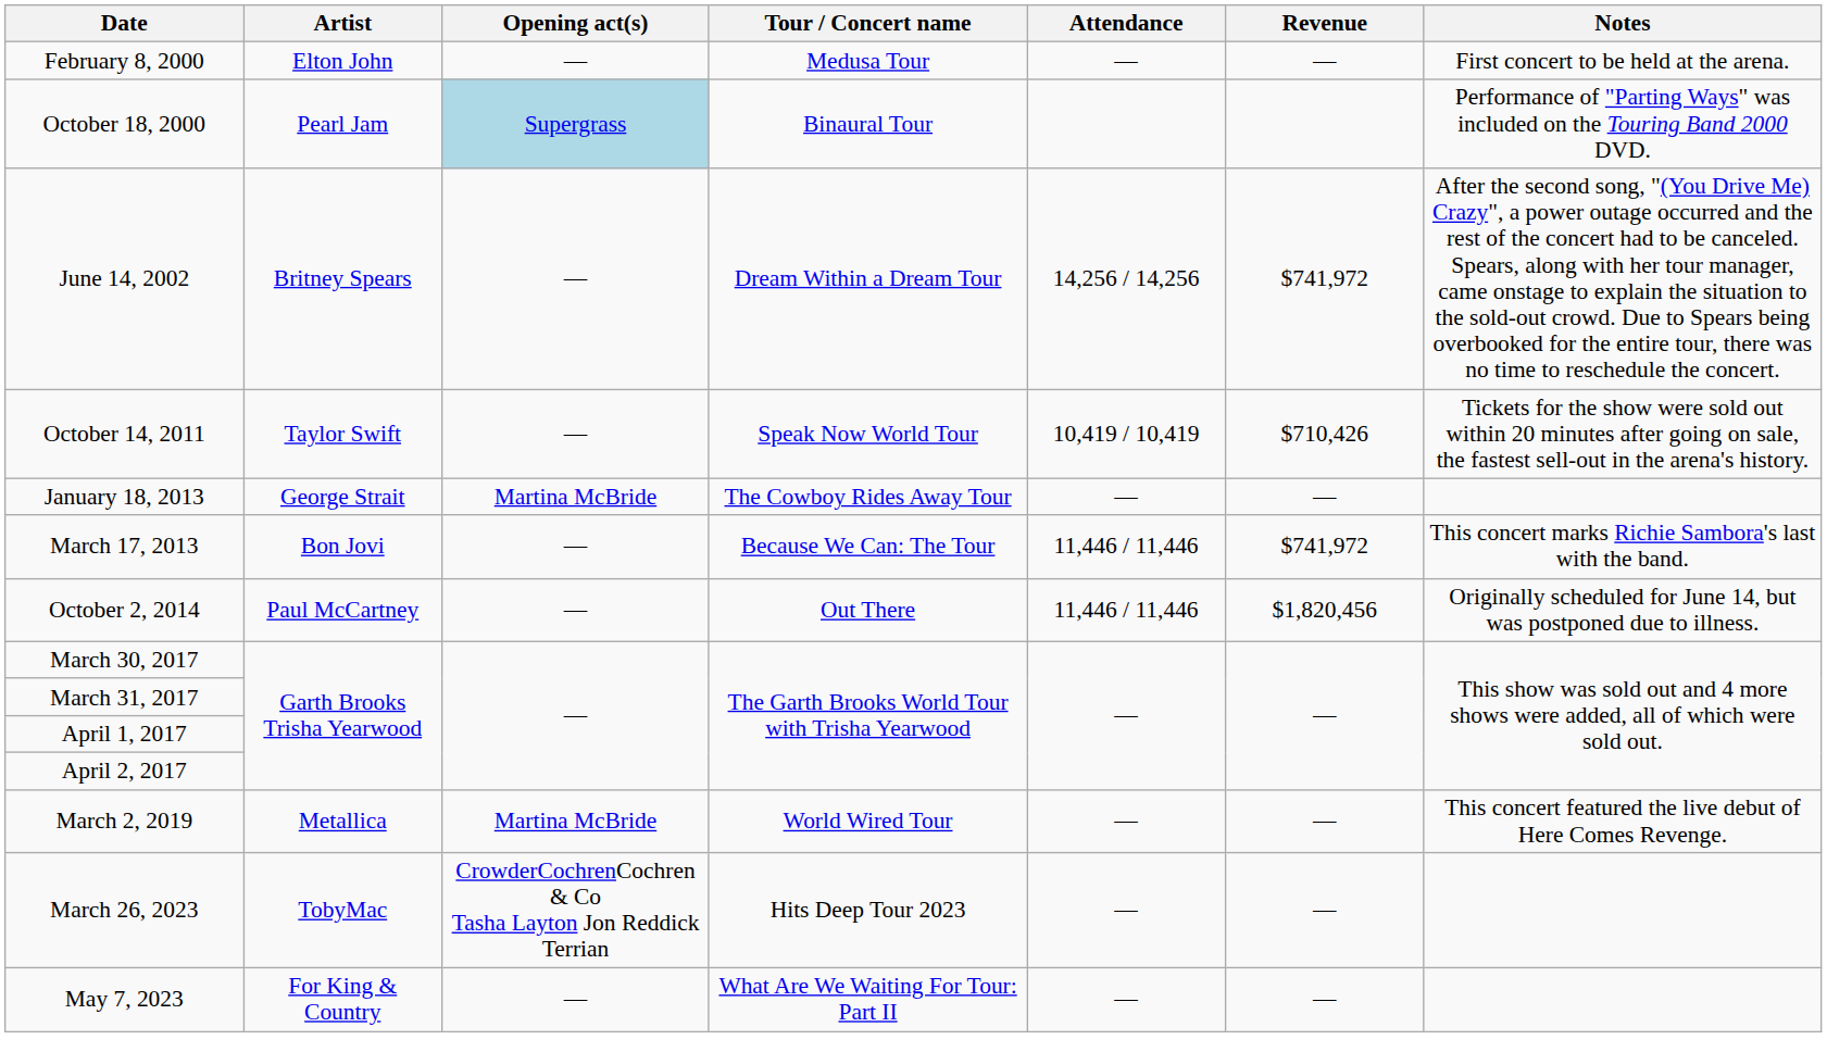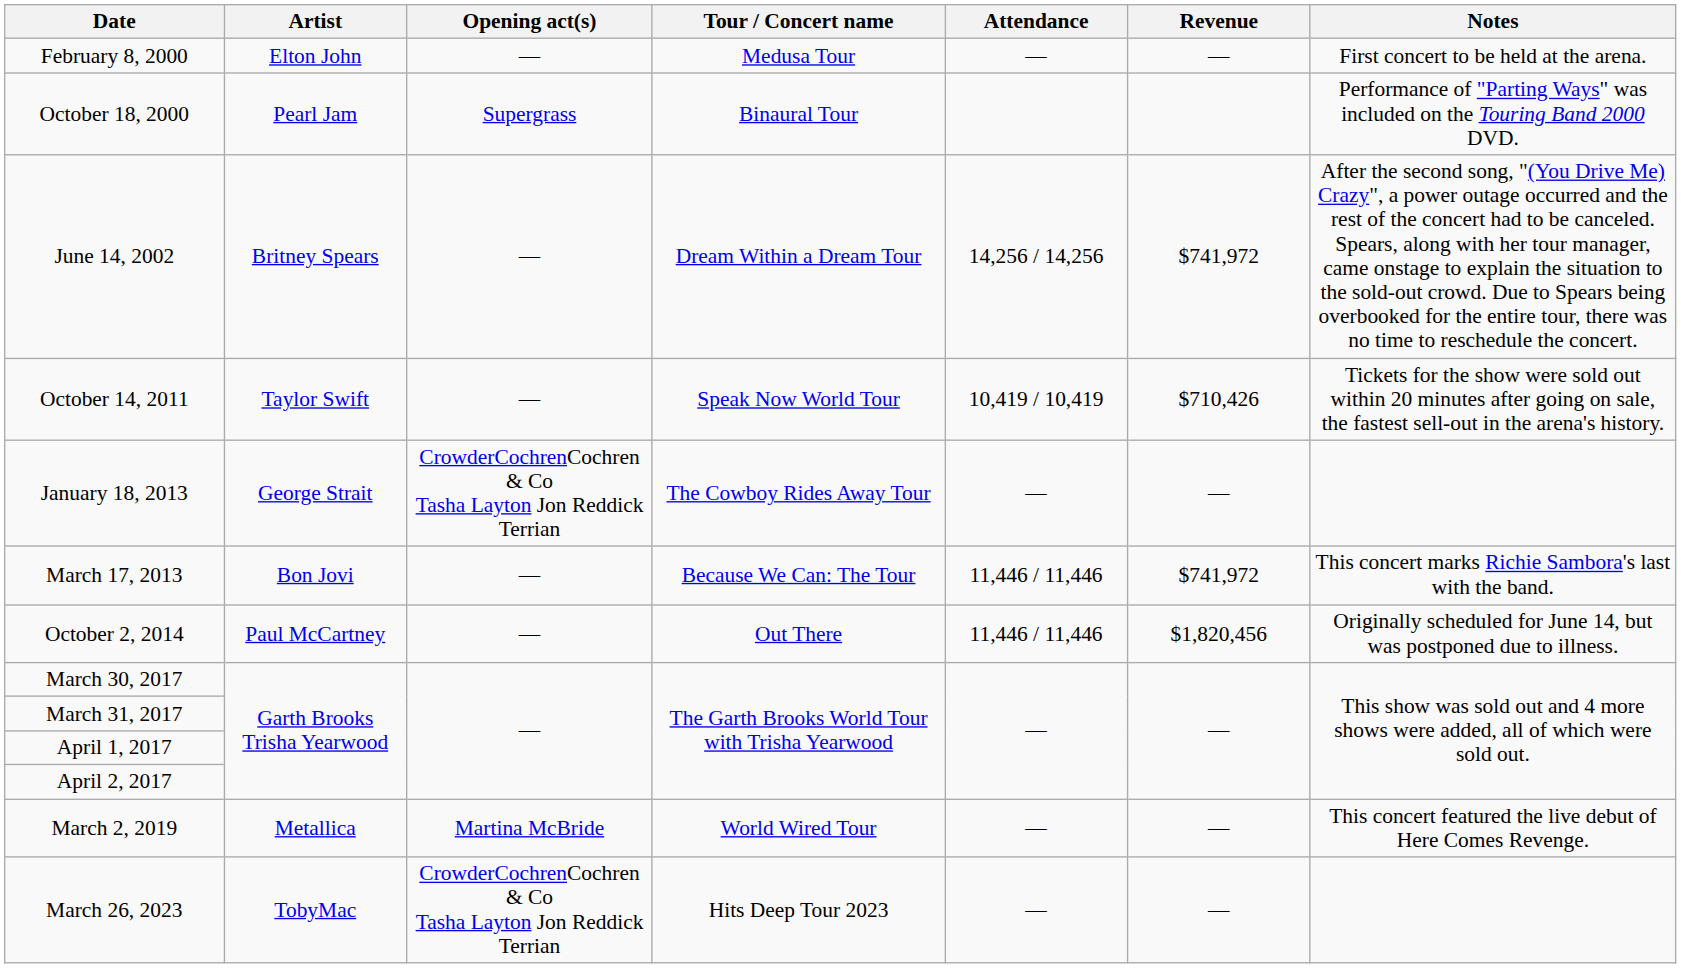October 18, 2000 | Opening act(s): lightblue background -> no background
January 18, 2013 | Opening act(s): Martina McBride -> CrowderCochrenCochren & Co Tasha Layton Jon Reddick Terrian
- row: May 7, 2023 | For King & Country | — | What Are We Waiting For Tour: Part II | — | —
